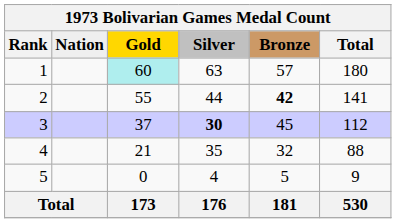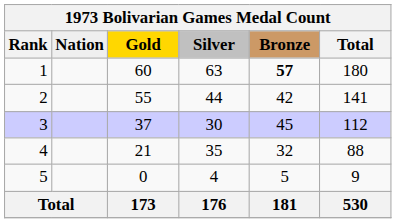1 | Gold: paleturquoise background -> no background
1 | Bronze: normal -> bold
2 | Bronze: bold -> normal
3 | Silver: bold -> normal
